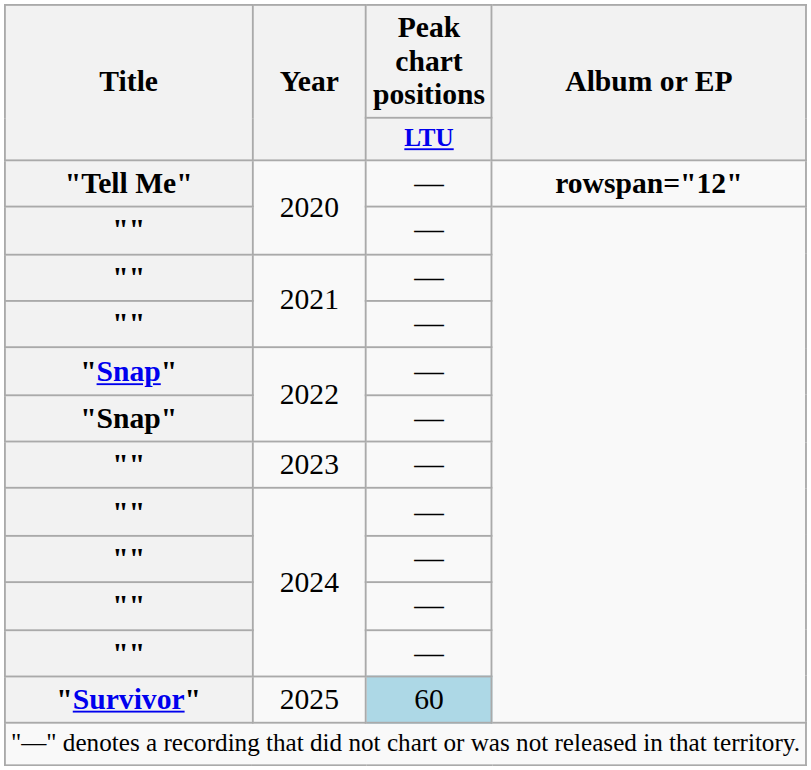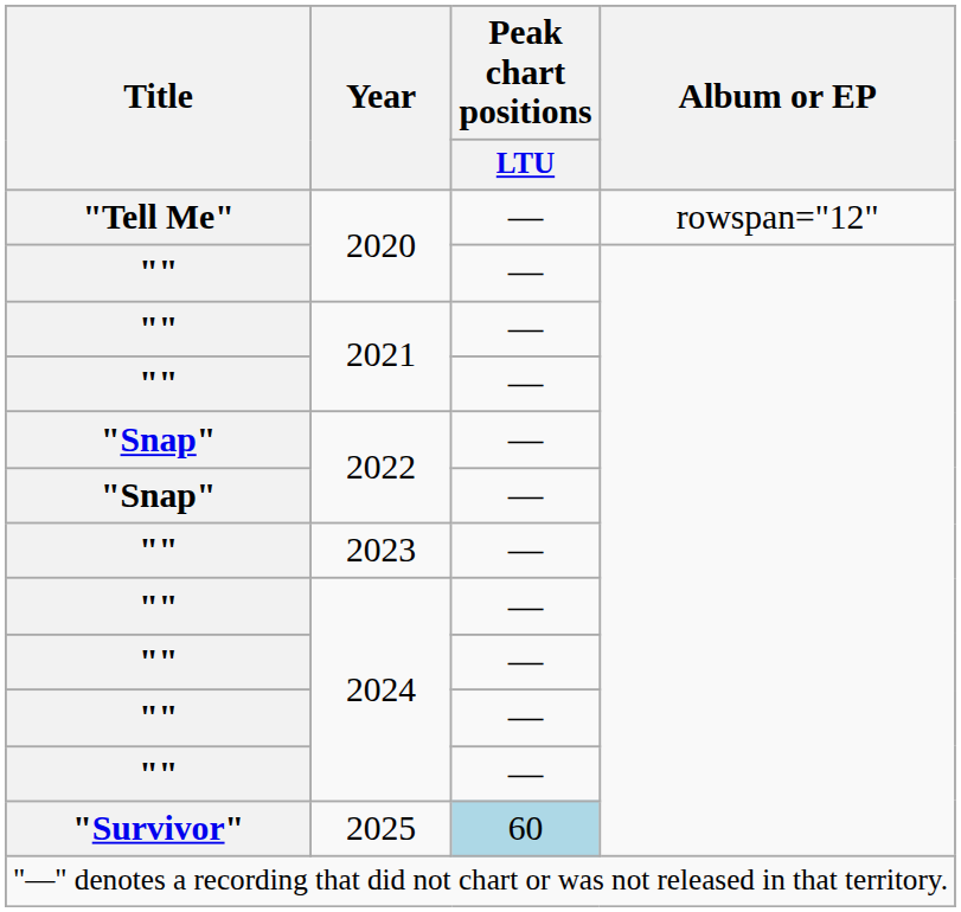"Tell Me" / 2020 | Album or EP: bold -> normal
